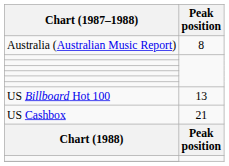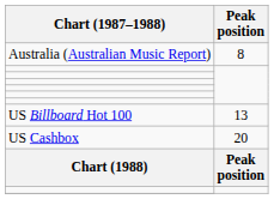row 10 | Peak position: 21 -> 20
